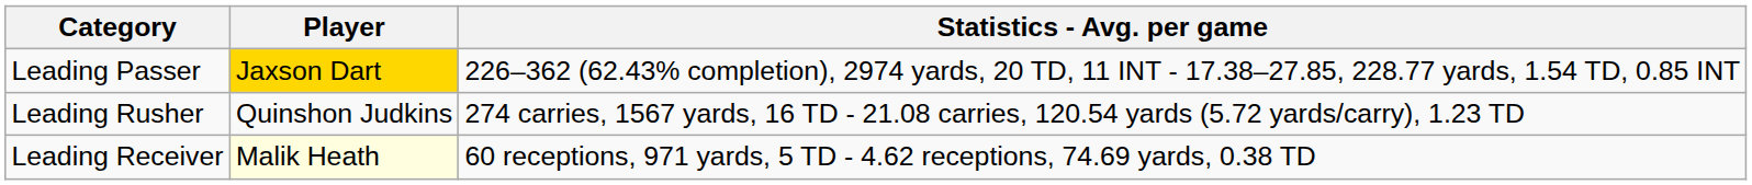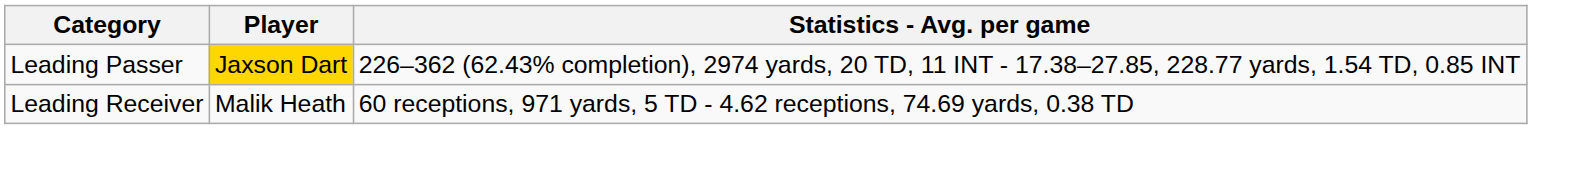- row: Leading Rusher | Quinshon Judkins | 274 carries, 1567 yards, 16 TD - 21.08 carries, 120.54 yards (5.72 yards/carry), 1.23 TD
Leading Receiver | Player: lightyellow background -> no background
